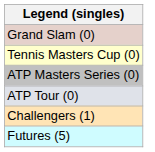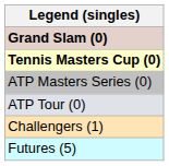row 2 | column 1: normal -> bold
row 3 | column 1: normal -> bold
